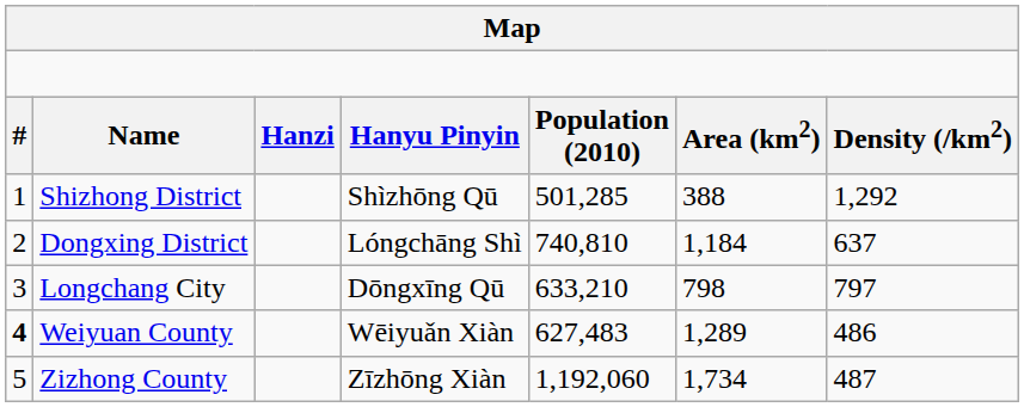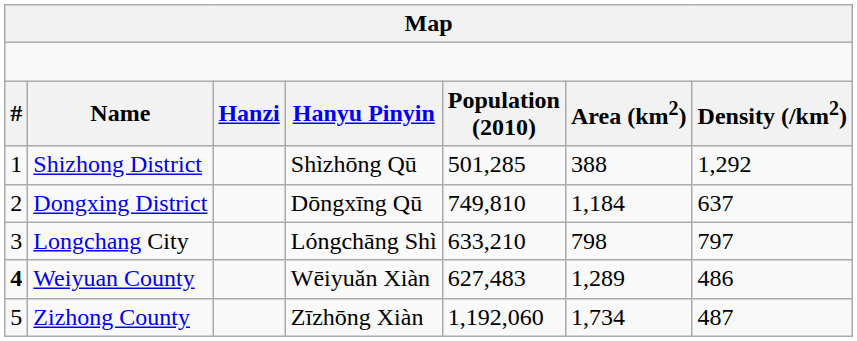Dongxing District | column 4: Lóngchāng Shì -> Dōngxīng Qū
Dongxing District | column 5: 740,810 -> 749,810
Longchang City | column 4: Dōngxīng Qū -> Lóngchāng Shì
